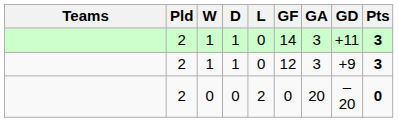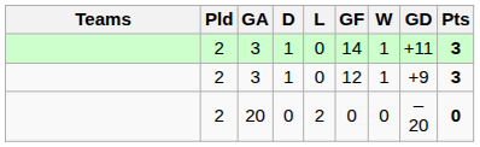columns swapped: W <-> GA
